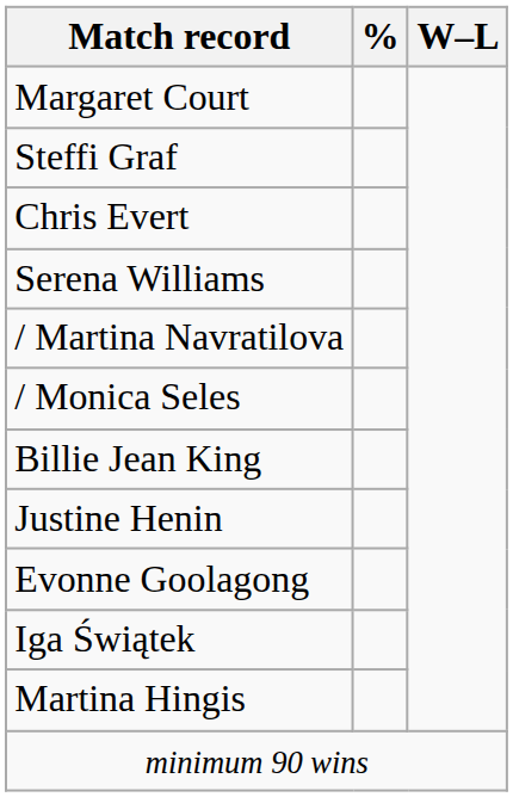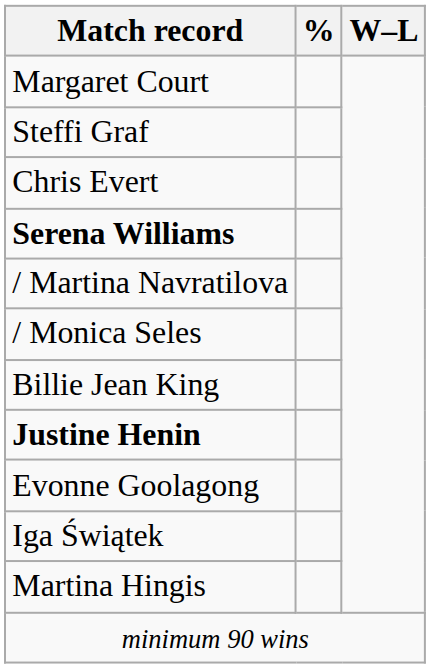Serena Williams | Match record: normal -> bold
Justine Henin | Match record: normal -> bold
